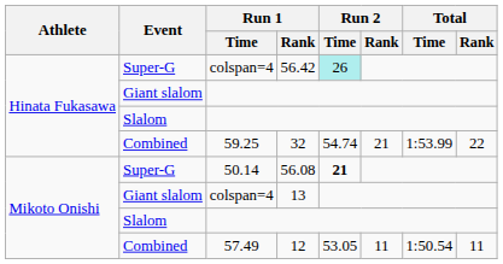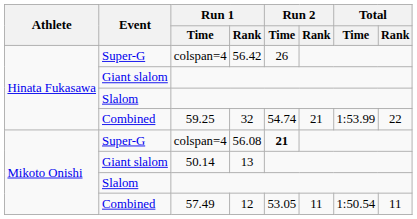56.42 | Run 2 / Time: paleturquoise background -> no background
56.08 | Run 1 / Time: 50.14 -> colspan=4
13 | Run 1 / Time: colspan=4 -> 50.14
